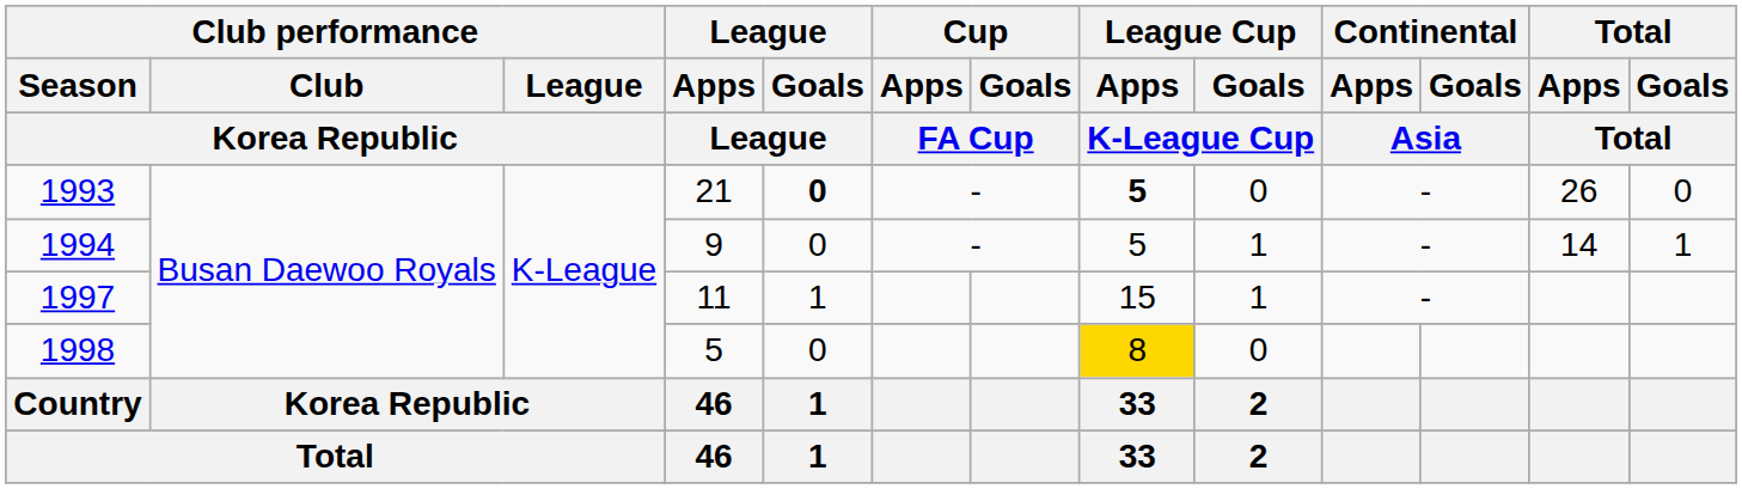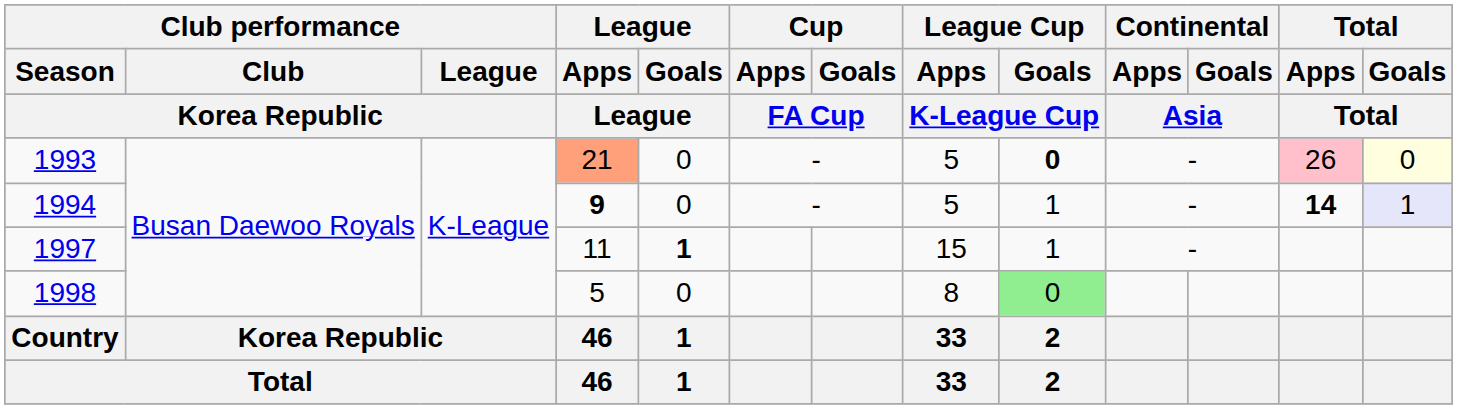1993 | League / Apps / League: no background -> lightsalmon background
1993 | League / Goals / League: bold -> normal
1993 | League Cup / Apps / K-League Cup: bold -> normal
1993 | League Cup / Goals / K-League Cup: normal -> bold
1993 | Total / Apps / Total: no background -> pink background
1993 | Total / Goals / Total: no background -> lightyellow background
1994 | League / Apps / League: normal -> bold
1994 | Total / Apps / Total: normal -> bold
1994 | Total / Goals / Total: no background -> lavender background
1997 | League / Goals / League: normal -> bold
1998 | League Cup / Apps / K-League Cup: gold background -> no background
1998 | League Cup / Goals / K-League Cup: no background -> lightgreen background
